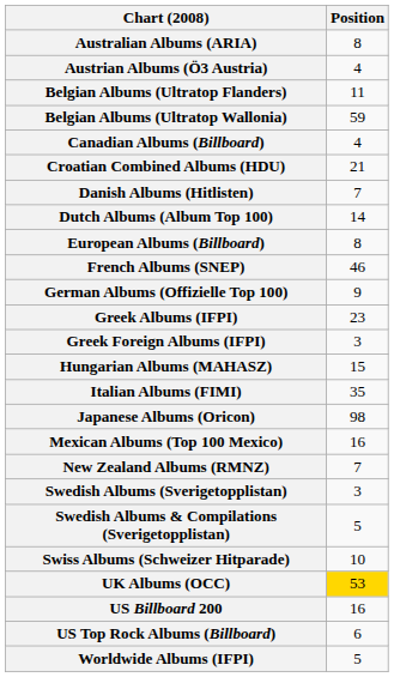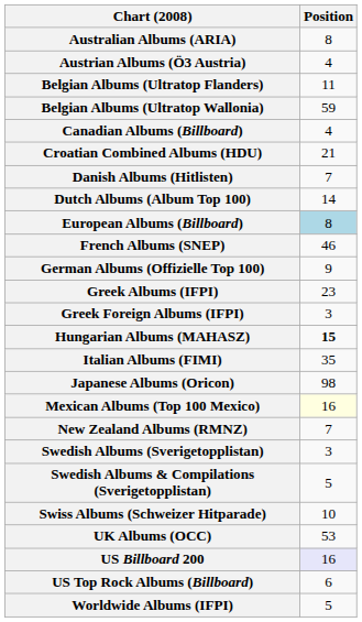European Albums (Billboard) | Position: no background -> lightblue background
Hungarian Albums (MAHASZ) | Position: normal -> bold
Mexican Albums (Top 100 Mexico) | Position: no background -> lightyellow background
UK Albums (OCC) | Position: gold background -> no background
US Billboard 200 | Position: no background -> lavender background
